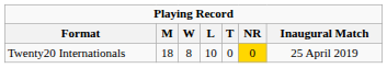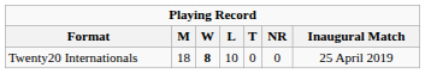Twenty20 Internationals | W: normal -> bold
Twenty20 Internationals | NR: gold background -> no background
